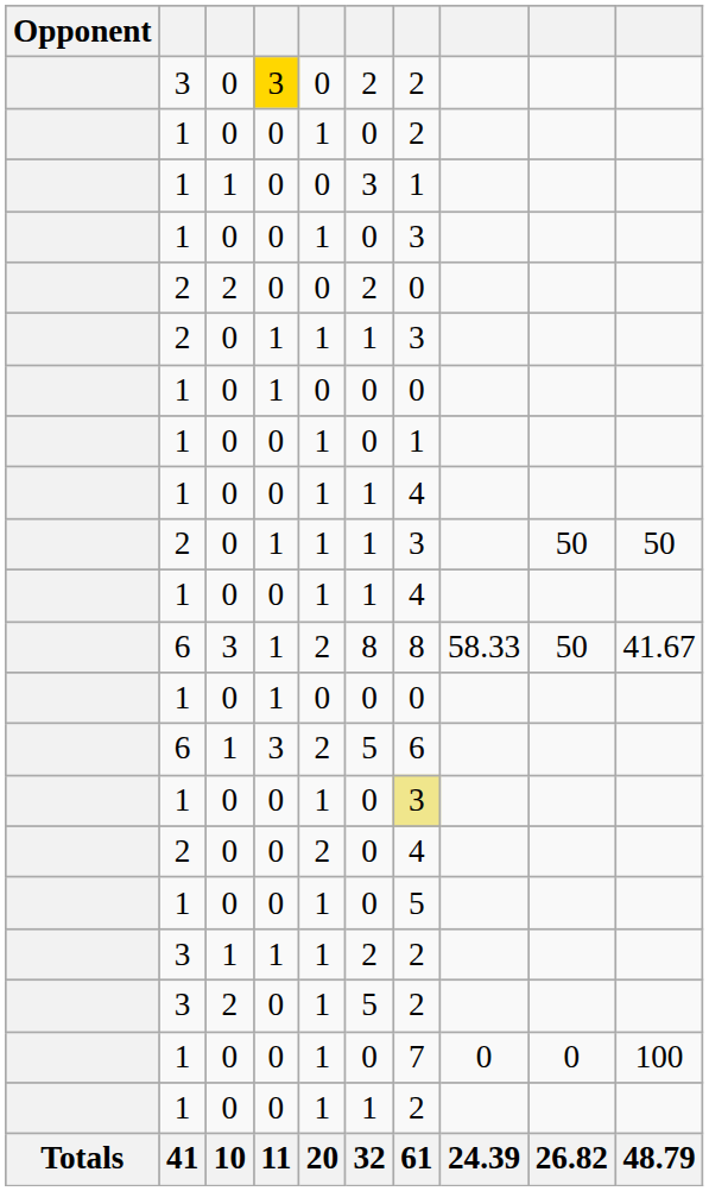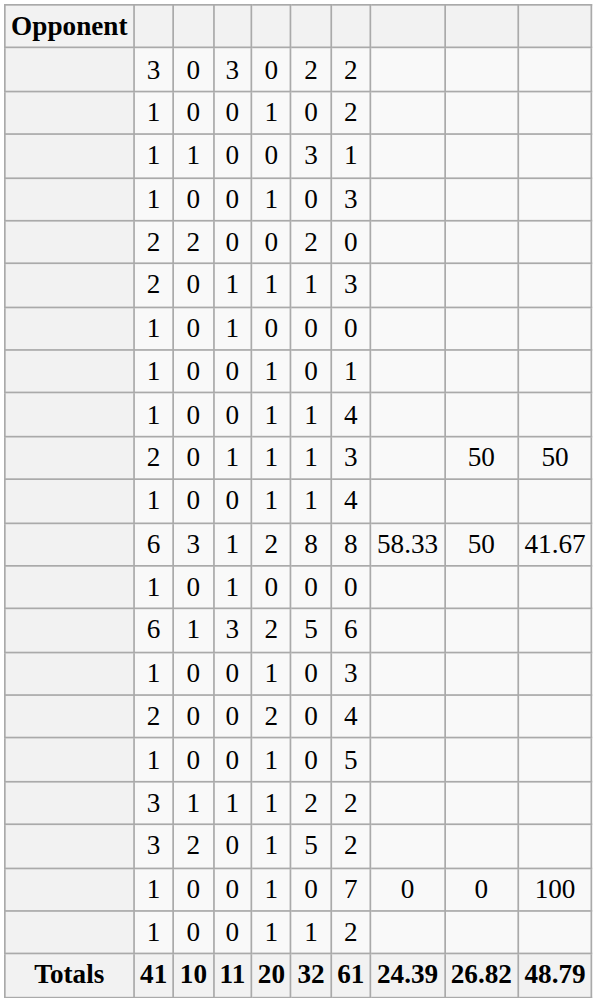row 2 | column 4: gold background -> no background
row 16 | column 7: khaki background -> no background
